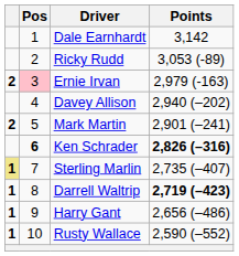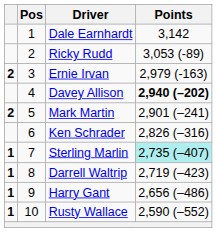Ernie Irvan | Pos: pink background -> no background
Davey Allison | Points: normal -> bold
Ken Schrader | Pos: bold -> normal
Ken Schrader | Points: bold -> normal
Sterling Marlin | column 1: khaki background -> no background
Sterling Marlin | Points: no background -> paleturquoise background
Darrell Waltrip | Points: bold -> normal
